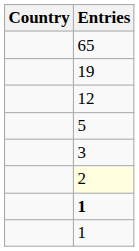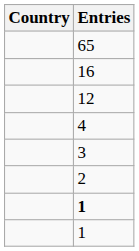row 3 | Entries: 19 -> 16
row 5 | Entries: 5 -> 4
row 7 | Entries: lightyellow background -> no background
